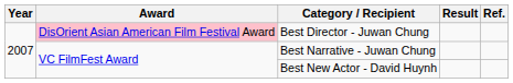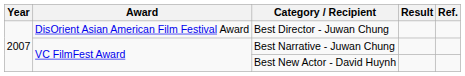Best Director - Juwan Chung | Award: pink background -> no background
